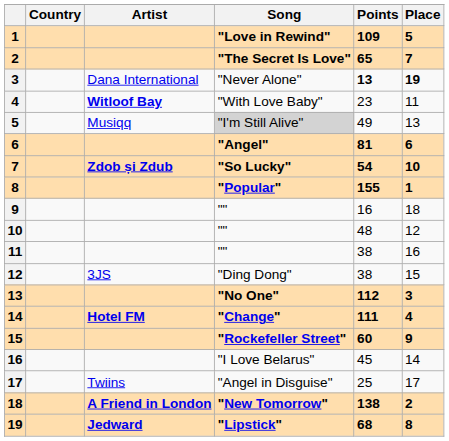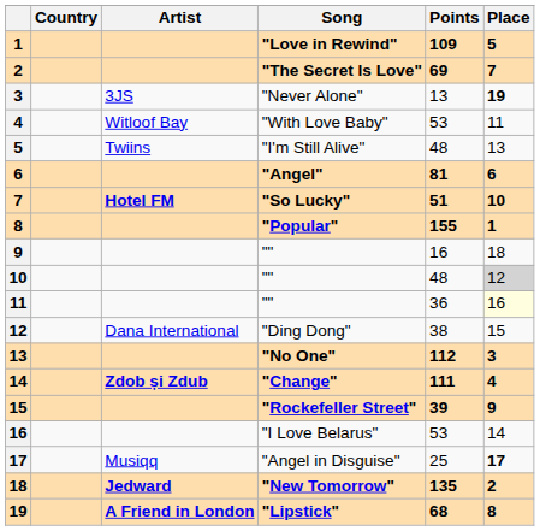row 3 | Points: 65 -> 69
row 4 | Artist: Dana International -> 3JS
row 4 | Points: bold -> normal
row 5 | Artist: bold -> normal
row 5 | Points: 23 -> 53
row 6 | Artist: Musiqq -> Twiins
row 6 | Song: lightgrey background -> no background
row 6 | Points: 49 -> 48
row 8 | Artist: Zdob și Zdub -> Hotel FM
row 8 | Points: 54 -> 51
row 11 | Place: no background -> lightgrey background
row 12 | Points: 38 -> 36
row 12 | Place: no background -> lightyellow background
row 13 | Artist: 3JS -> Dana International
row 15 | Artist: Hotel FM -> Zdob și Zdub
row 16 | Points: 60 -> 39
row 17 | Points: 45 -> 53
row 18 | Artist: Twiins -> Musiqq
row 18 | Place: normal -> bold
row 19 | Artist: A Friend in London -> Jedward
row 19 | Points: 138 -> 135
row 20 | Artist: Jedward -> A Friend in London
